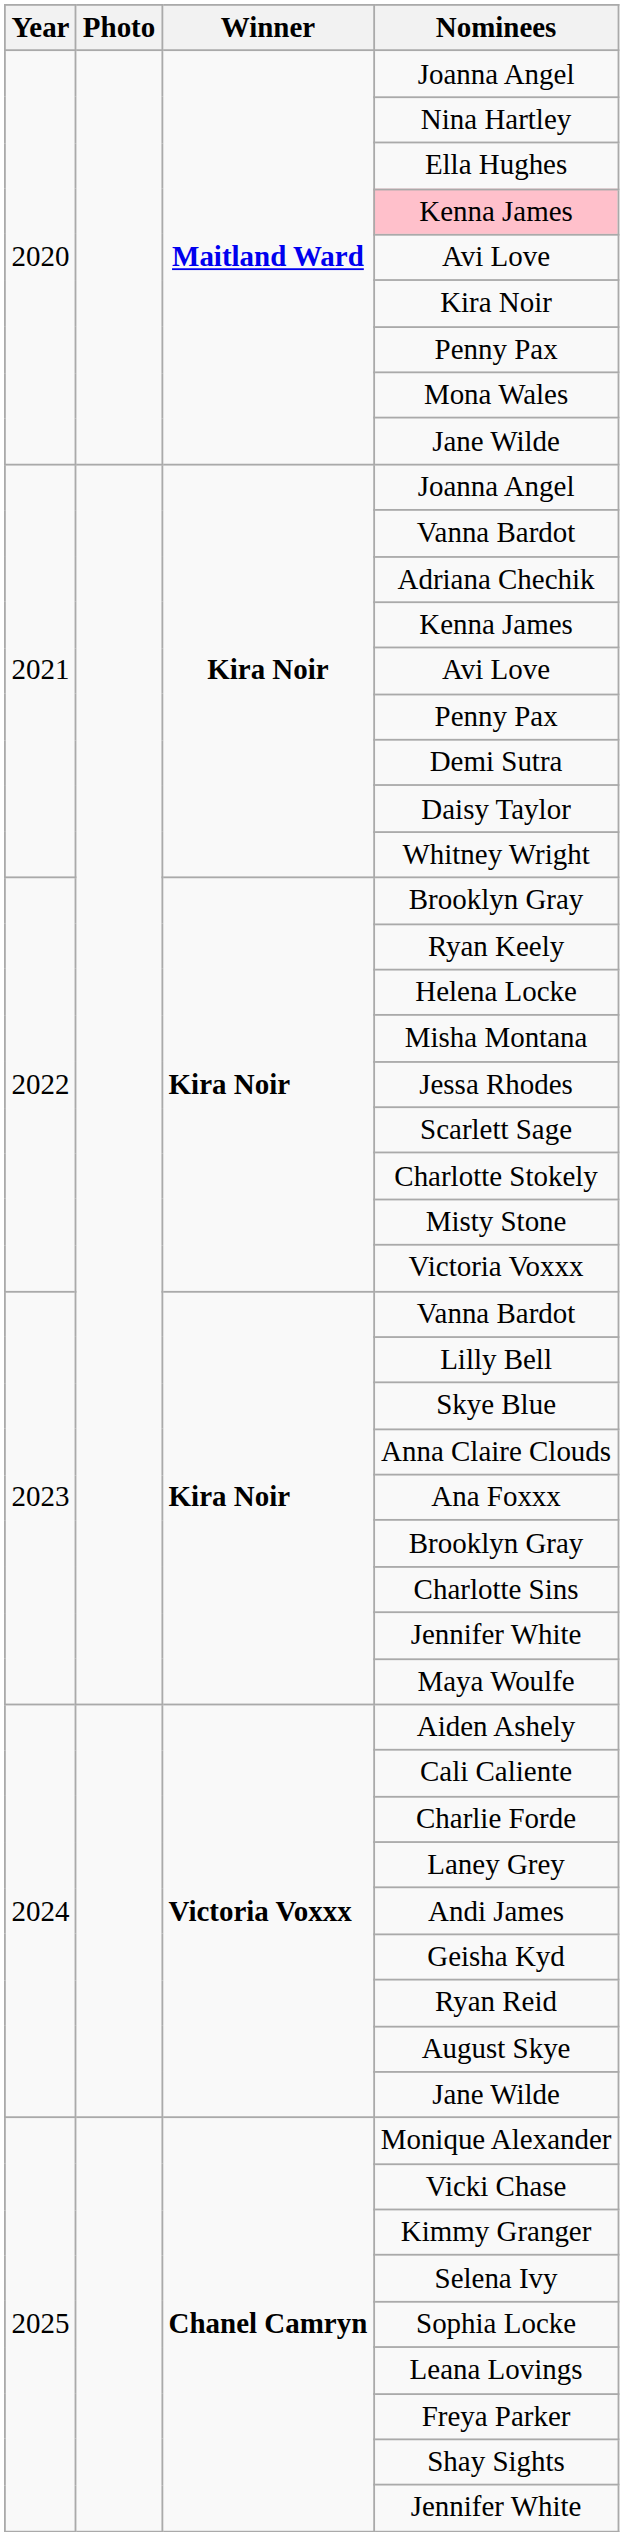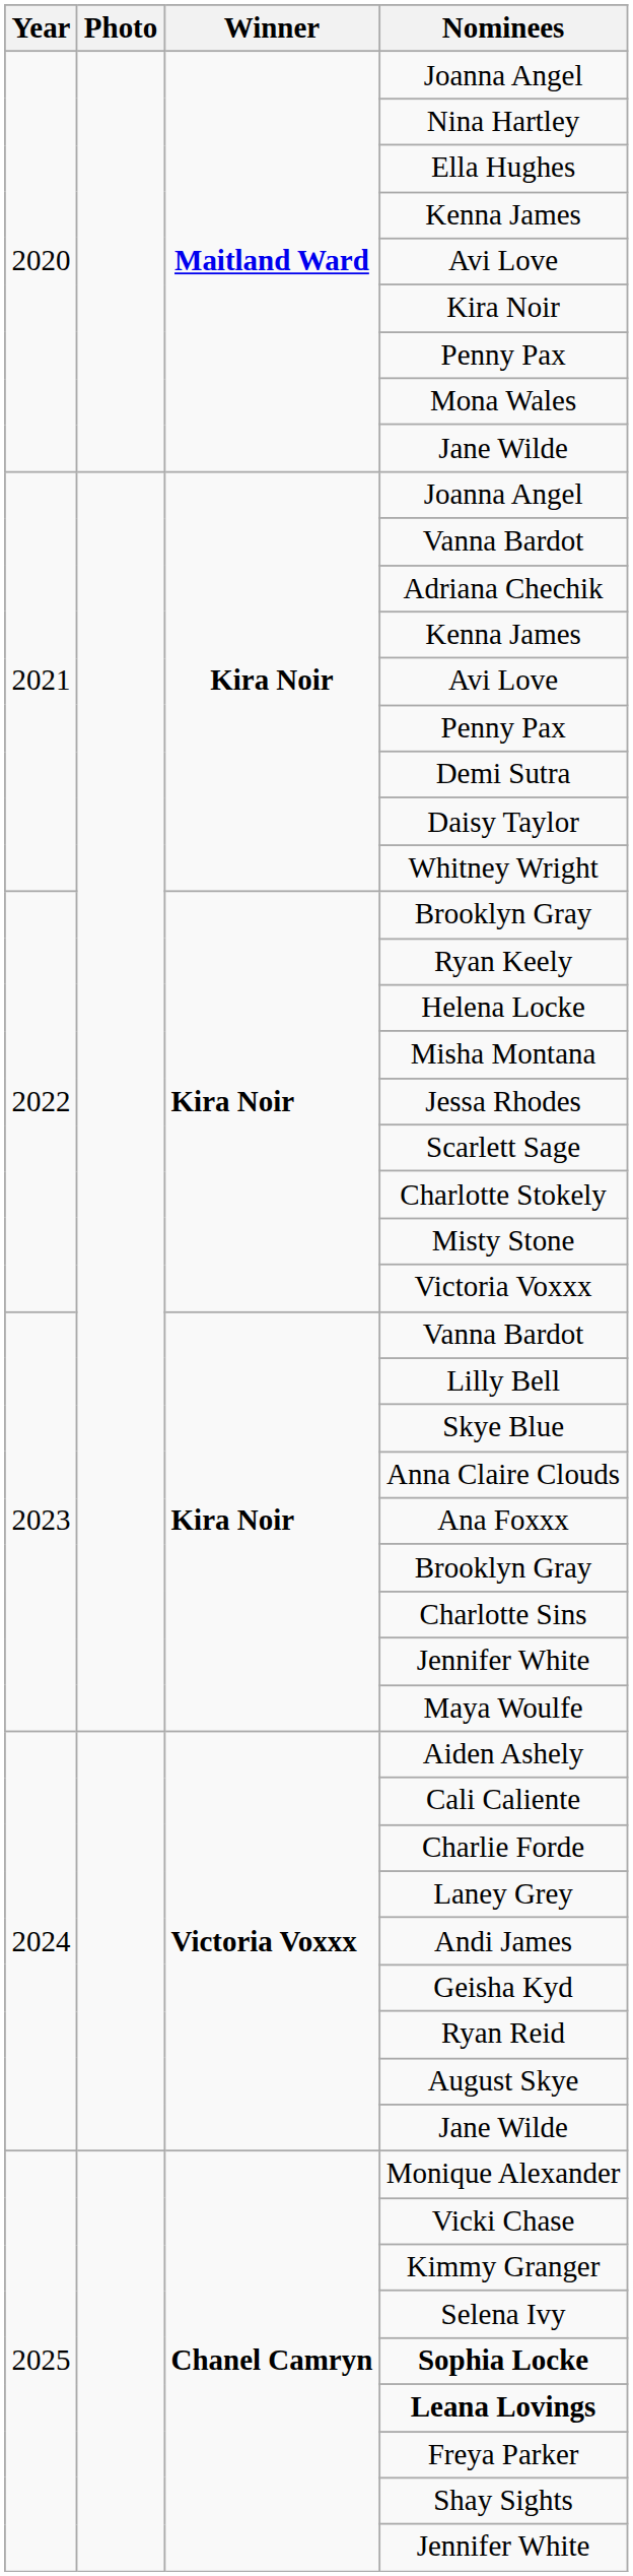2020 / Kenna James | Nominees: pink background -> no background
Sophia Locke | Nominees: normal -> bold
Leana Lovings | Nominees: normal -> bold
